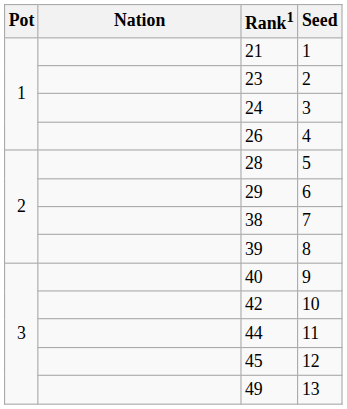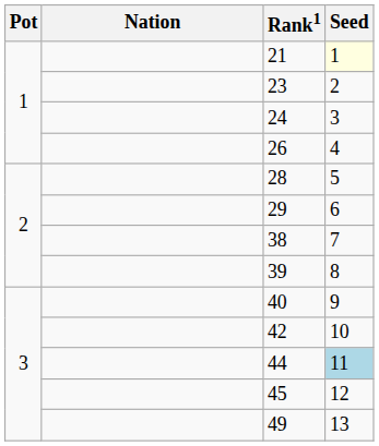21 | Seed: no background -> lightyellow background
44 | Seed: no background -> lightblue background
